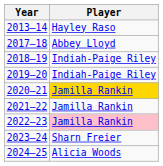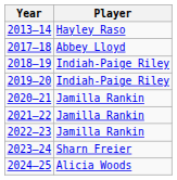2020–21 | Player: gold background -> no background
2022–23 | Player: pink background -> no background
